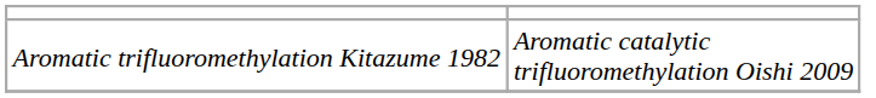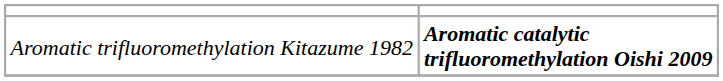Aromatic trifluoromethylation Kitazume 1982 | column 2: normal -> bold
